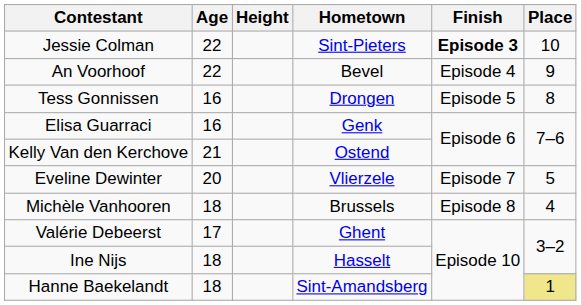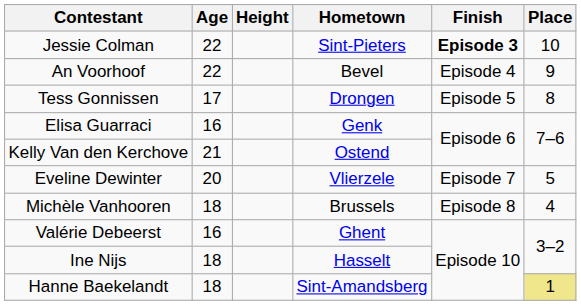Tess Gonnissen | Age: 16 -> 17
Valérie Debeerst | Age: 17 -> 16
